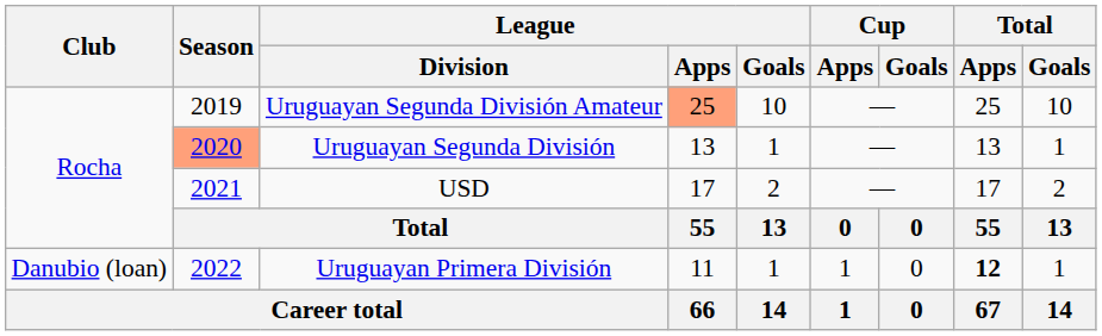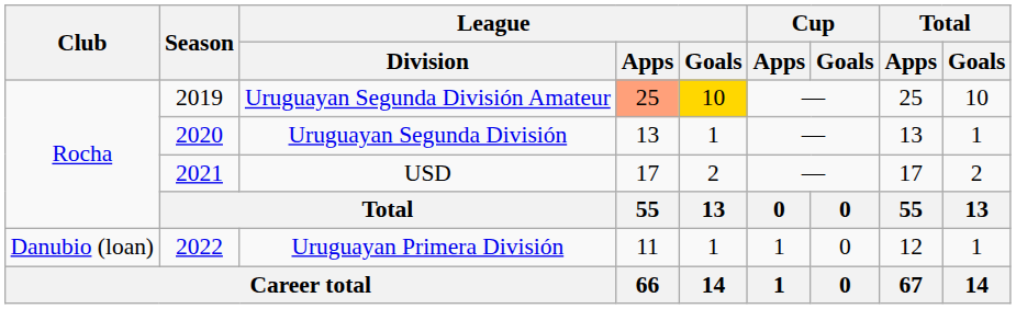Uruguayan Segunda División Amateur | League / Goals: no background -> gold background
Uruguayan Segunda División | Season: lightsalmon background -> no background
Uruguayan Primera División | Total / Apps: bold -> normal
